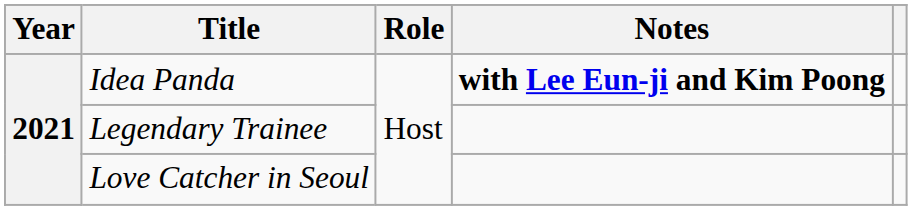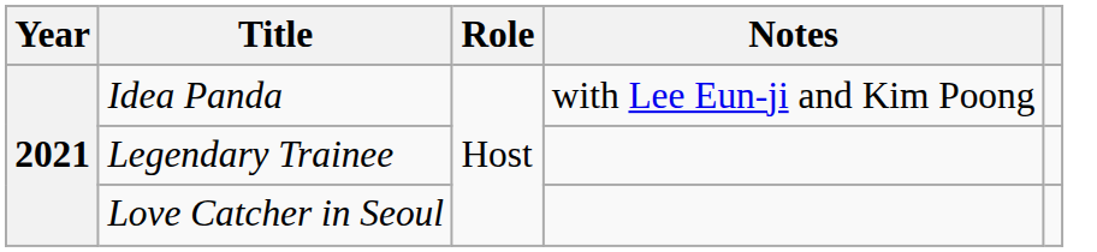Idea Panda | Notes: bold -> normal
